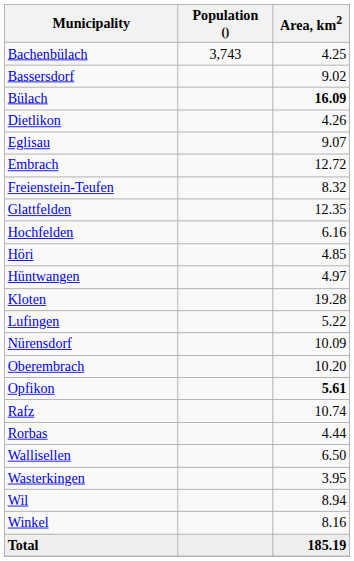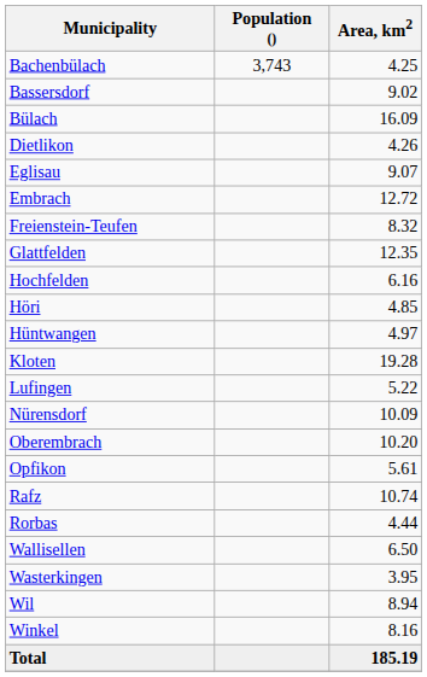Bülach | Area, km2: bold -> normal
Opfikon | Area, km2: bold -> normal
